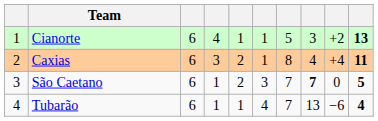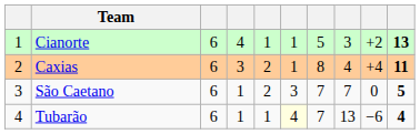São Caetano | column 8: bold -> normal
Tubarão | column 6: no background -> lightyellow background
